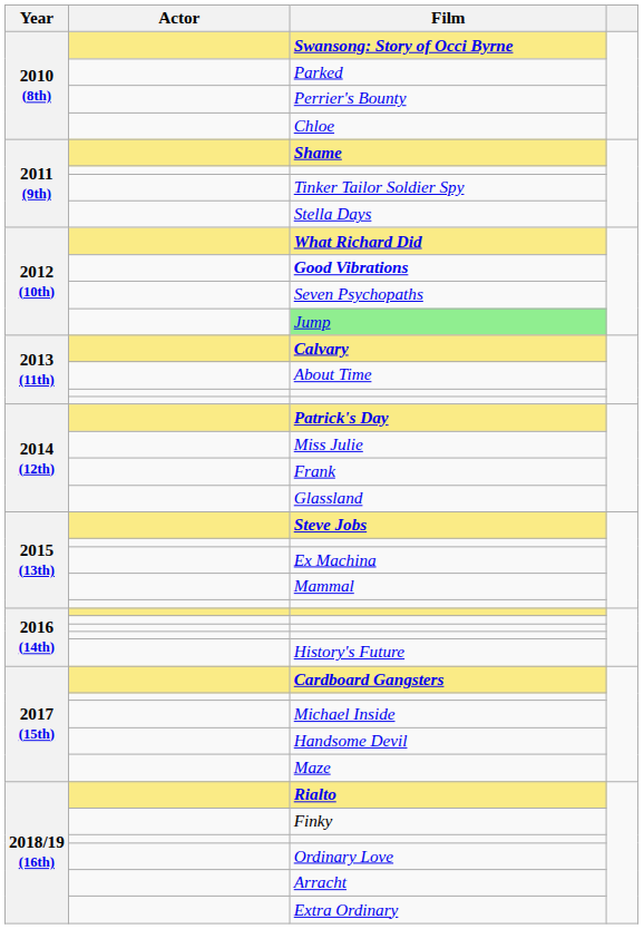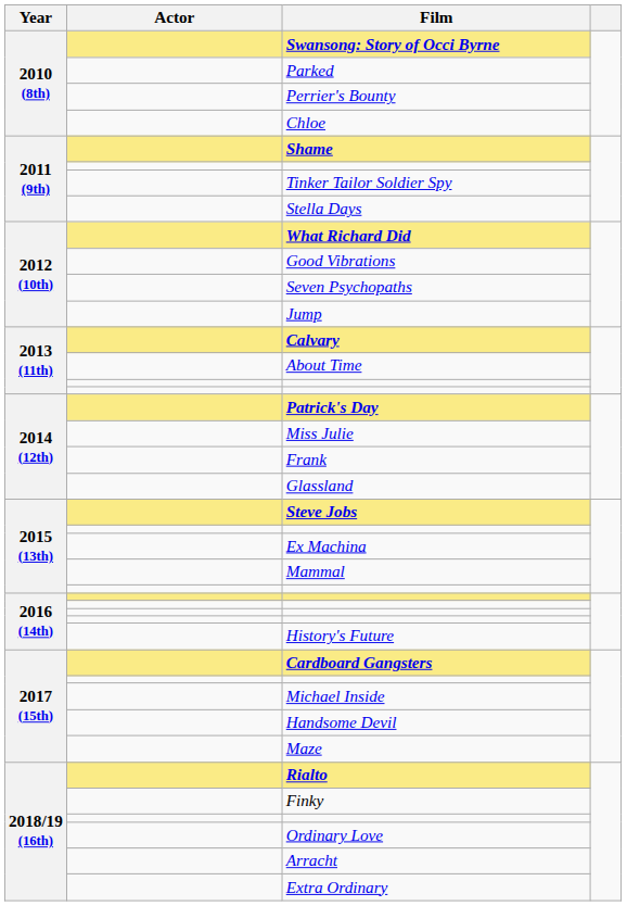Good Vibrations | Film: bold -> normal
Jump | Film: lightgreen background -> no background
